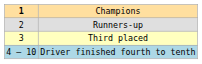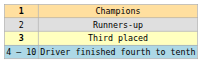Third placed | column 1: normal -> bold
